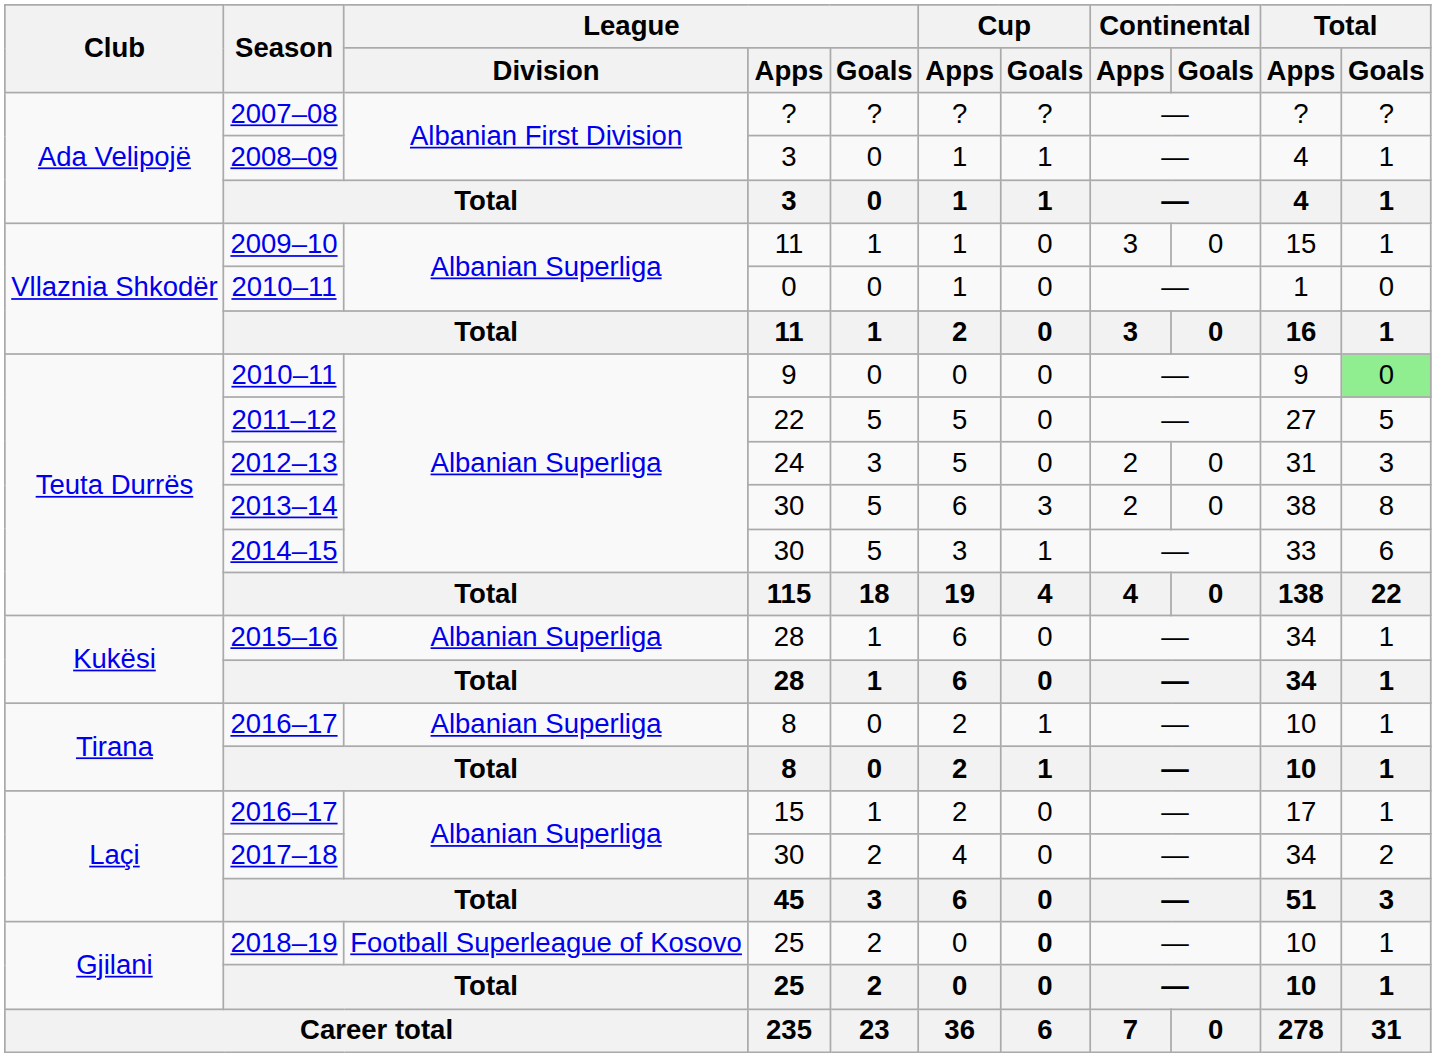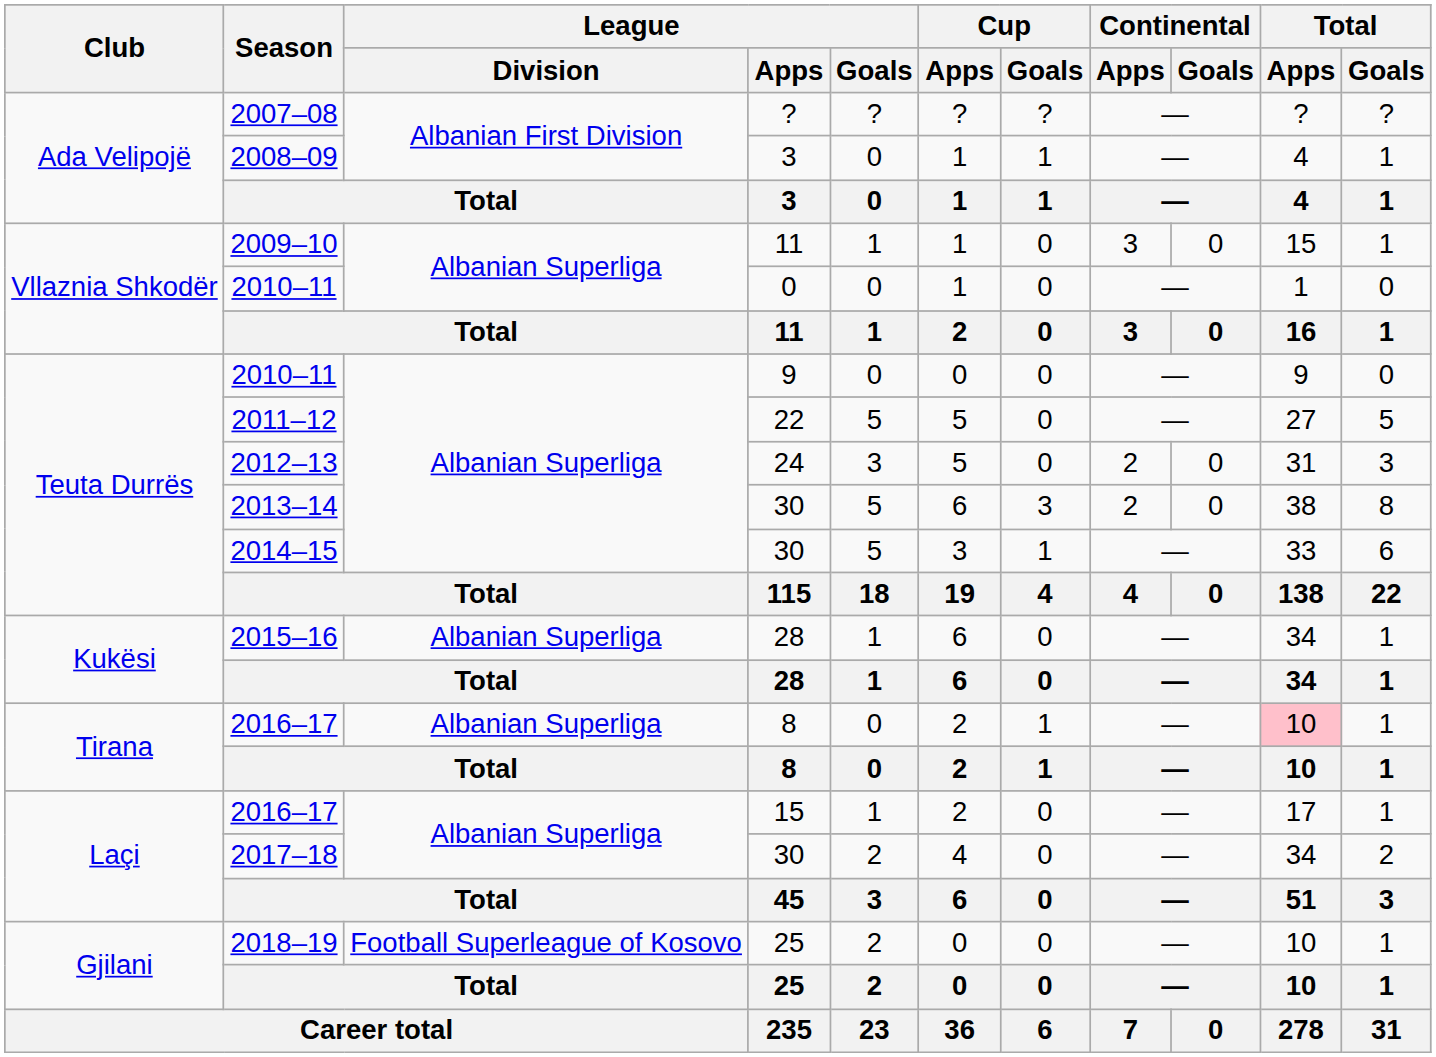2010–11 / 9 | Total / Goals: lightgreen background -> no background
2016–17 / 8 | Total / Apps: no background -> pink background
2018–19 | Cup / Goals: bold -> normal
